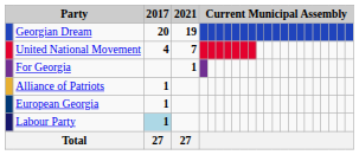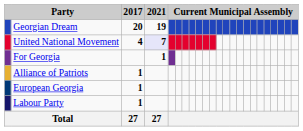United National Movement | 2021: no background -> lavender background
Labour Party | 2017: lightblue background -> no background
